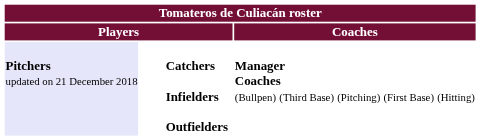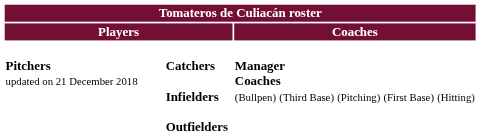Pitchers updated on 21 December 2018 | column 1: lavender background -> no background
